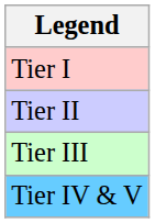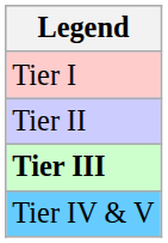row 4 | column 1: normal -> bold
